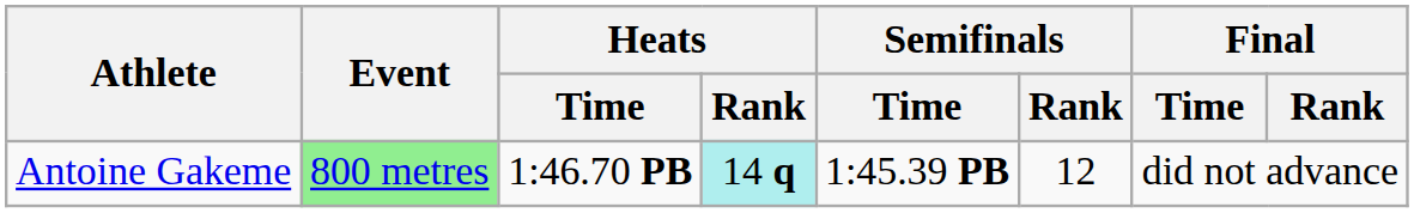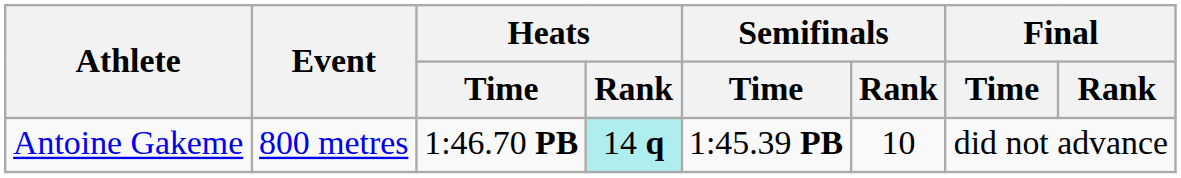Antoine Gakeme | Event: lightgreen background -> no background
Antoine Gakeme | Semifinals / Rank: 12 -> 10
